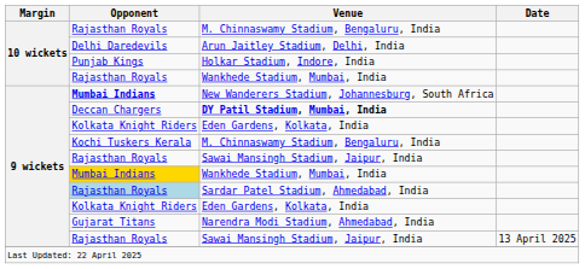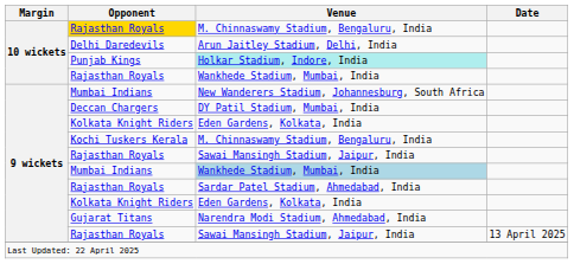Rajasthan Royals / M. Chinnaswamy Stadium, Bengaluru, India | Opponent: no background -> gold background
Holkar Stadium, Indore, India | Venue: no background -> paleturquoise background
New Wanderers Stadium, Johannesburg, South Africa | Opponent: bold -> normal
DY Patil Stadium, Mumbai, India | Venue: bold -> normal
Mumbai Indians / Wankhede Stadium, Mumbai, India | Opponent: gold background -> no background
Mumbai Indians / Wankhede Stadium, Mumbai, India | Venue: no background -> lightblue background
Sardar Patel Stadium, Ahmedabad, India | Opponent: lightblue background -> no background
